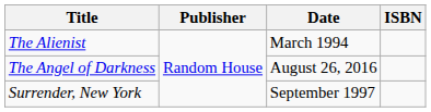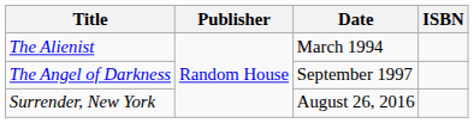The Angel of Darkness | Date: August 26, 2016 -> September 1997
Surrender, New York | Date: September 1997 -> August 26, 2016
